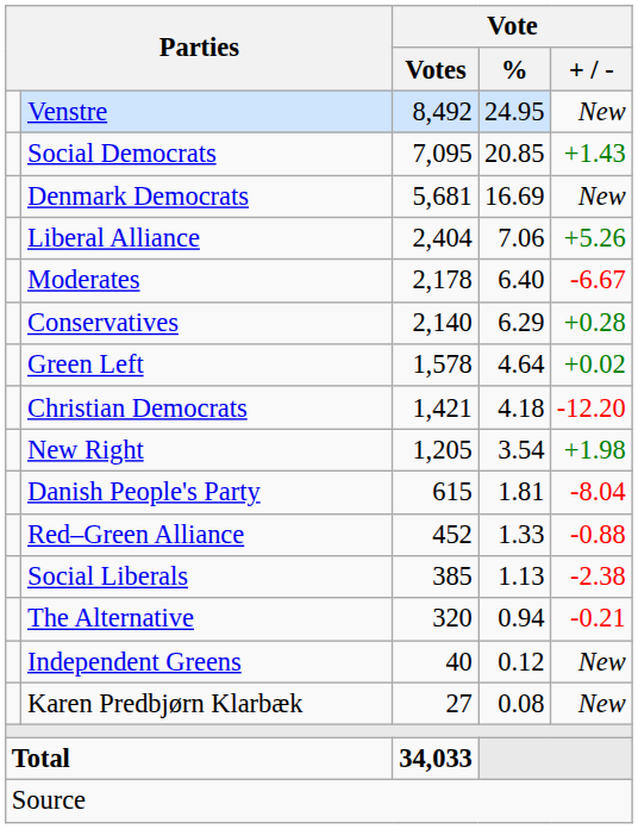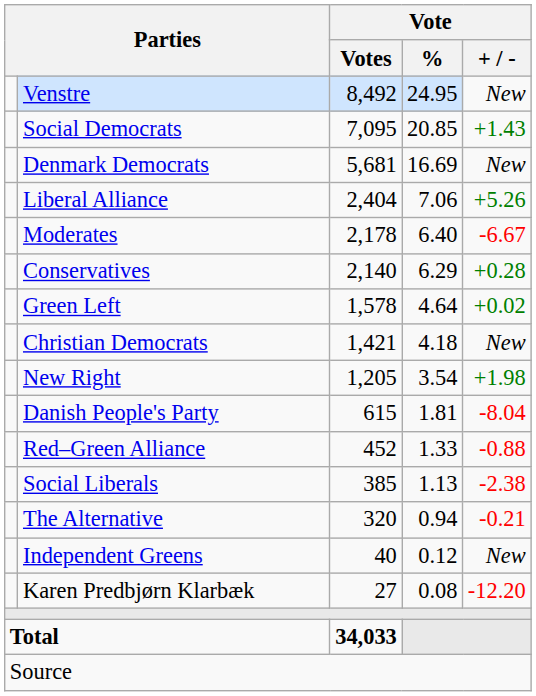Christian Democrats | Vote / + / -: -12.20 -> New
Karen Predbjørn Klarbæk | Vote / + / -: New -> -12.20
